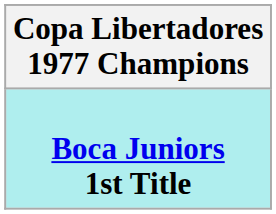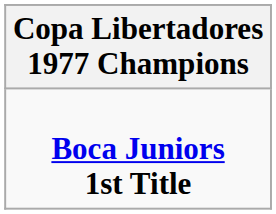row 2 | column 1: paleturquoise background -> no background
